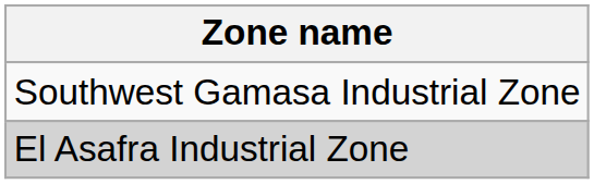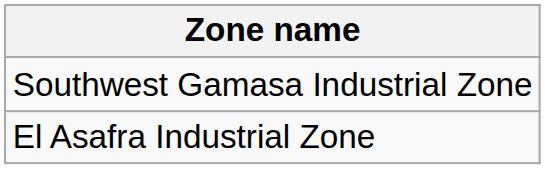row 3 | column 1: lightgrey background -> no background
